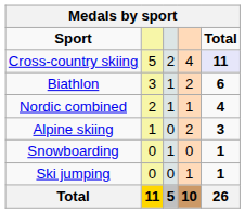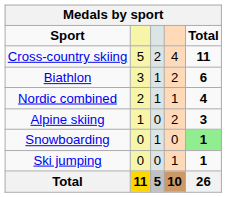Cross-country skiing | Total: lavender background -> no background
Snowboarding | Total: no background -> lightgreen background
